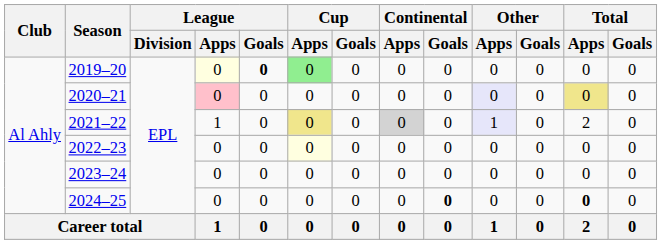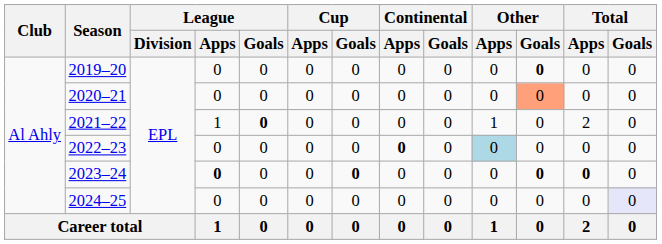2019–20 | League / Apps: lightyellow background -> no background
2019–20 | League / Goals: bold -> normal
2019–20 | Cup / Apps: lightgreen background -> no background
2019–20 | Other / Goals: normal -> bold
2020–21 | League / Apps: pink background -> no background
2020–21 | Other / Apps: lavender background -> no background
2020–21 | Other / Goals: no background -> lightsalmon background
2020–21 | Total / Apps: khaki background -> no background
2021–22 | League / Goals: normal -> bold
2021–22 | Cup / Apps: khaki background -> no background
2021–22 | Continental / Apps: lightgrey background -> no background
2021–22 | Other / Apps: lavender background -> no background
2022–23 | Cup / Apps: lightyellow background -> no background
2022–23 | Continental / Apps: normal -> bold
2022–23 | Other / Apps: no background -> lightblue background
2023–24 | League / Apps: normal -> bold
2023–24 | Cup / Goals: normal -> bold
2023–24 | Other / Goals: normal -> bold
2023–24 | Total / Apps: normal -> bold
2024–25 | Continental / Goals: bold -> normal
2024–25 | Total / Apps: bold -> normal
2024–25 | Total / Goals: no background -> lavender background
